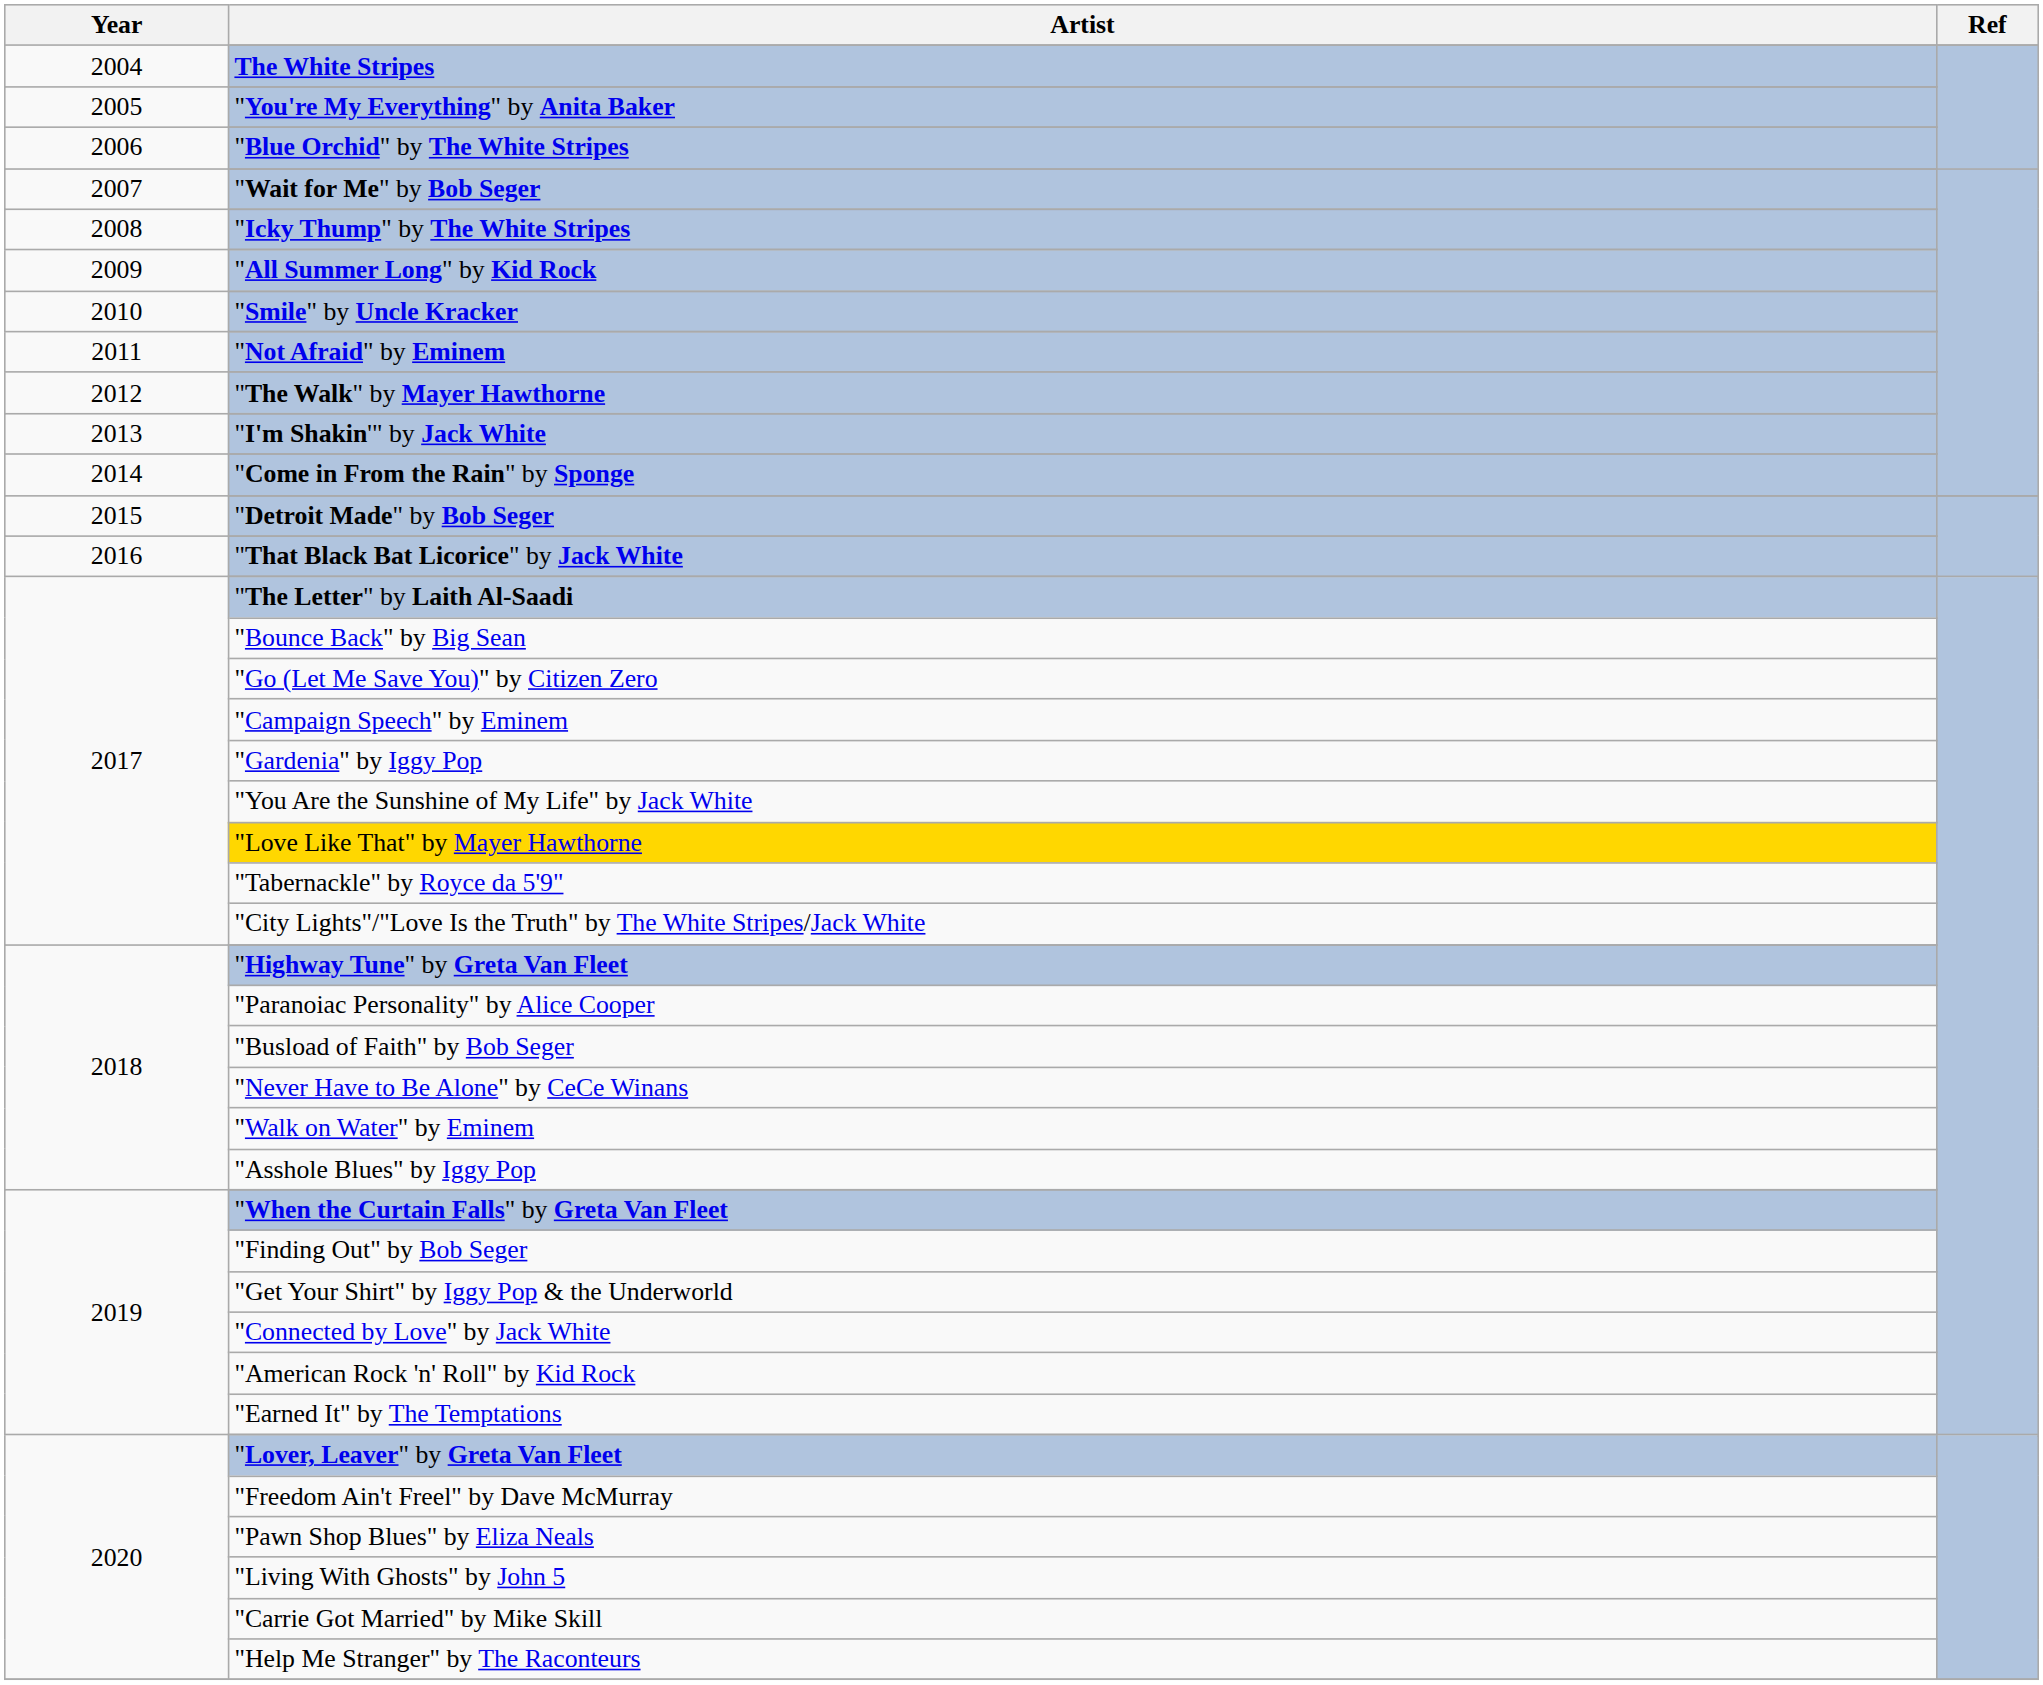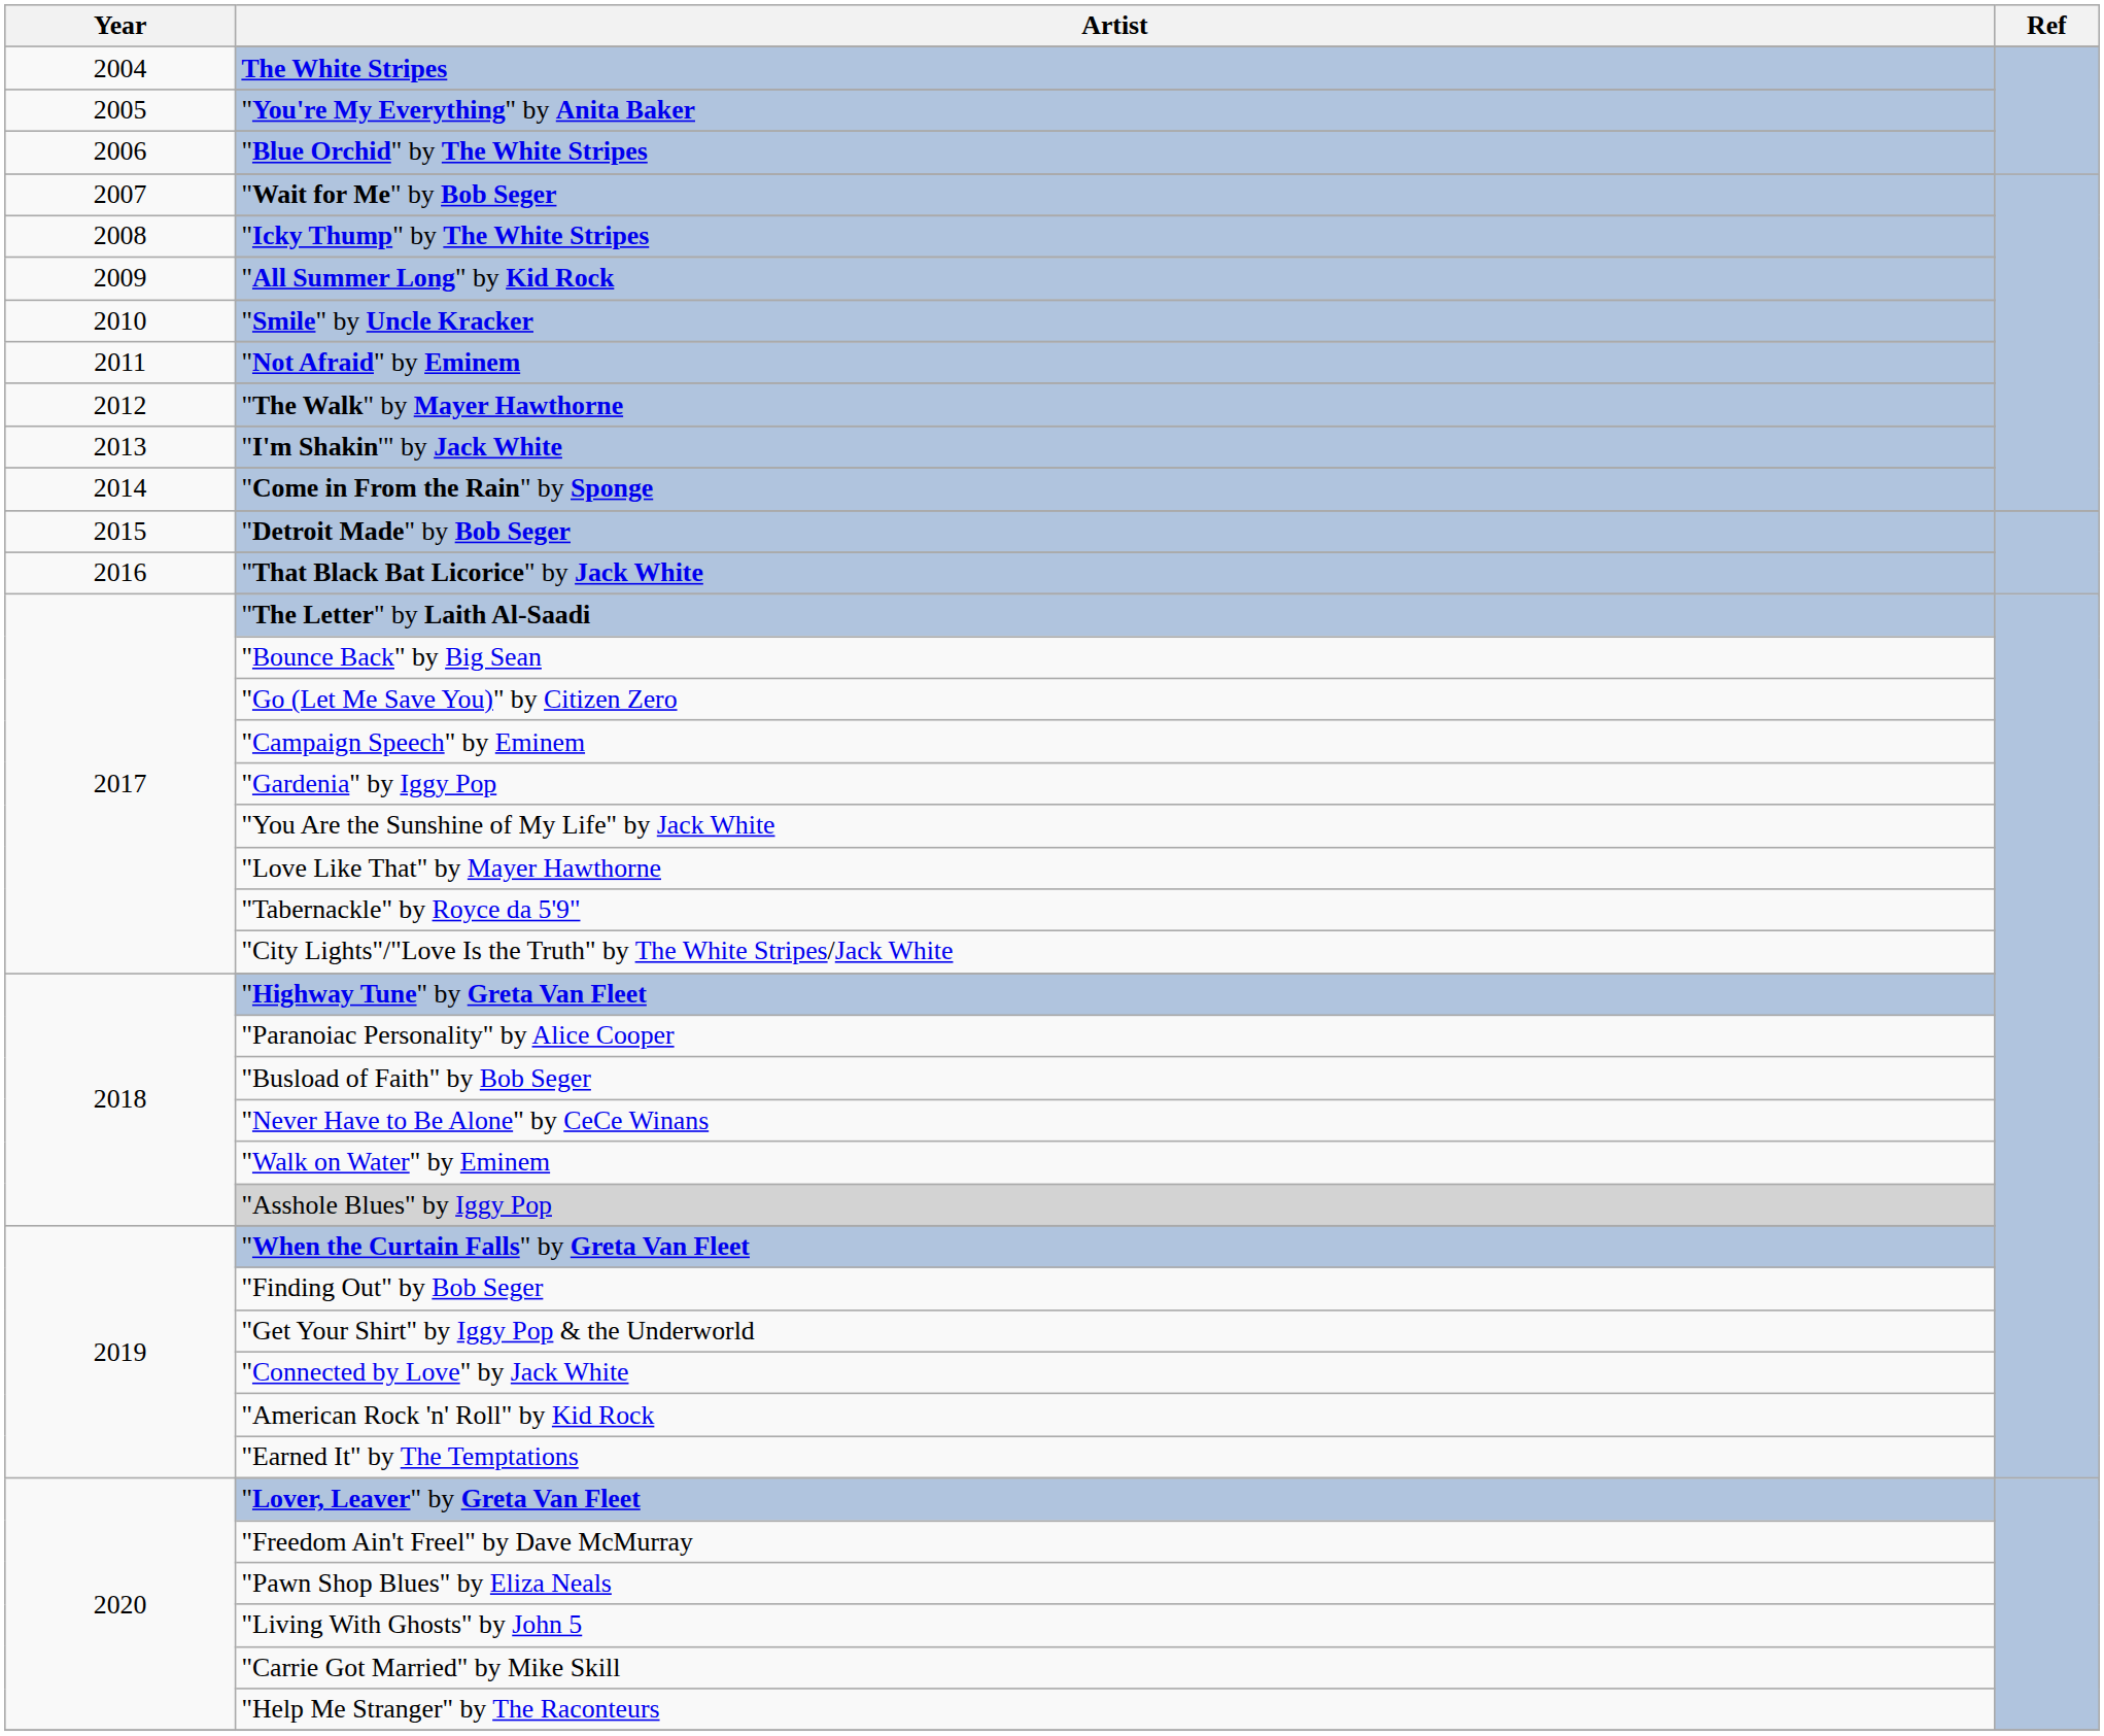"Love Like That" by Mayer Hawthorne | Artist: gold background -> no background
"Asshole Blues" by Iggy Pop | Artist: no background -> lightgrey background
